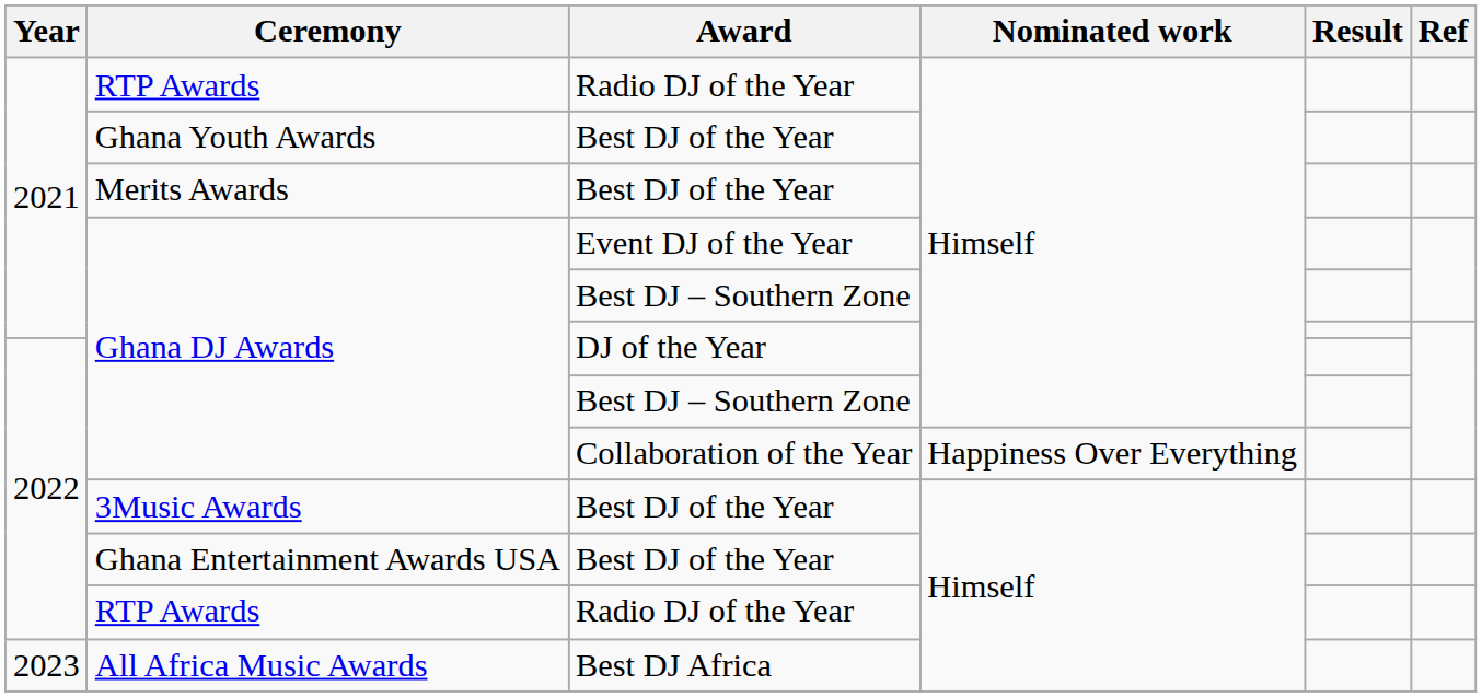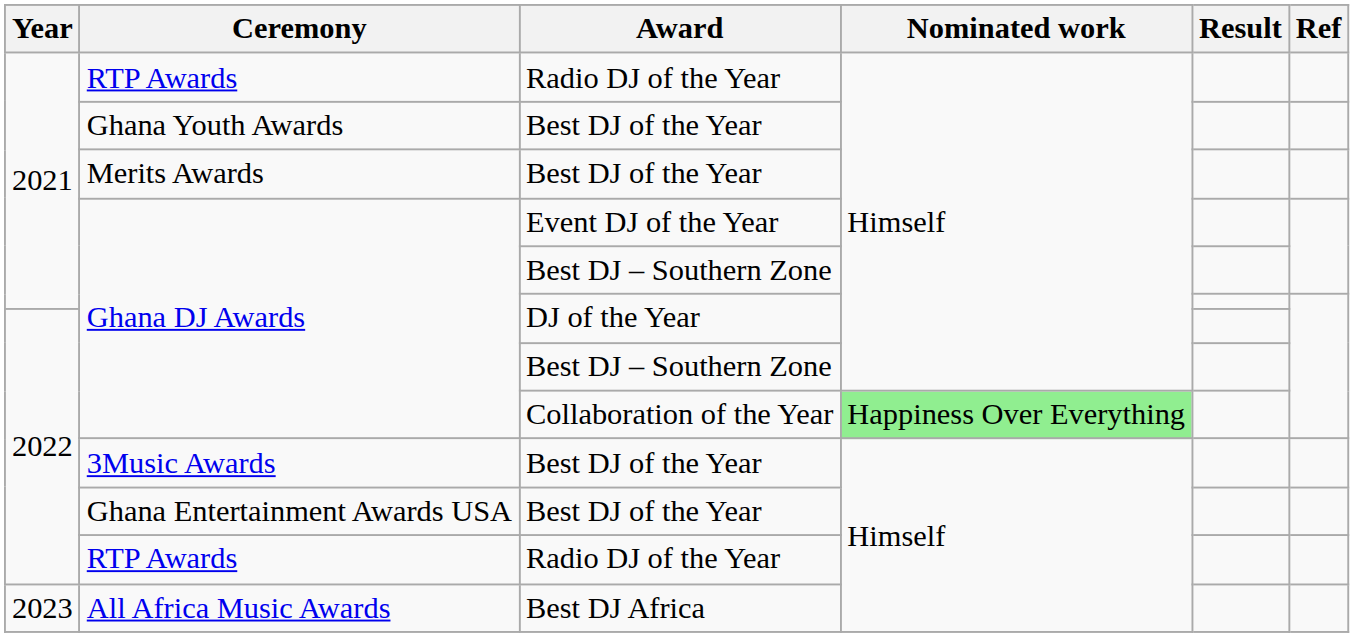Ghana DJ Awards / Collaboration of the Year | Nominated work: no background -> lightgreen background
